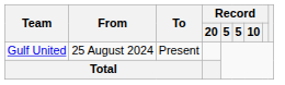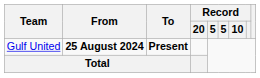Gulf United | From: normal -> bold
Gulf United | To: normal -> bold
